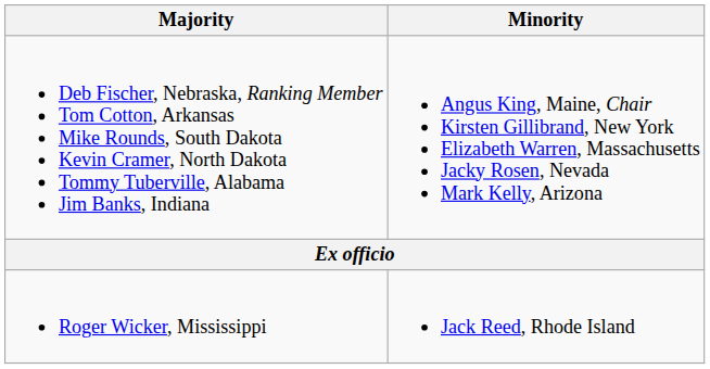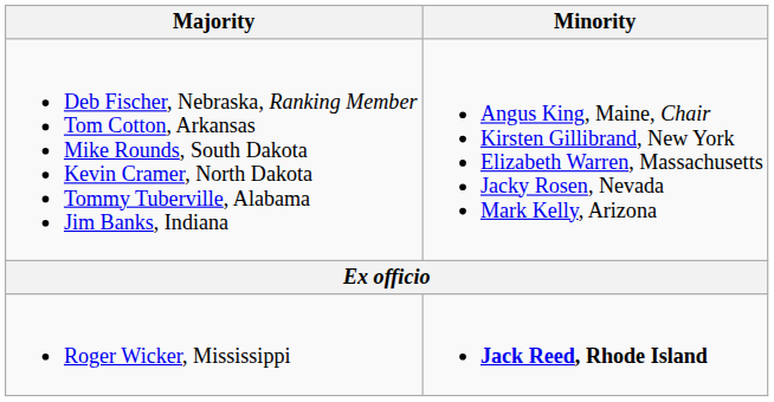Roger Wicker, Mississippi | Minority: normal -> bold
